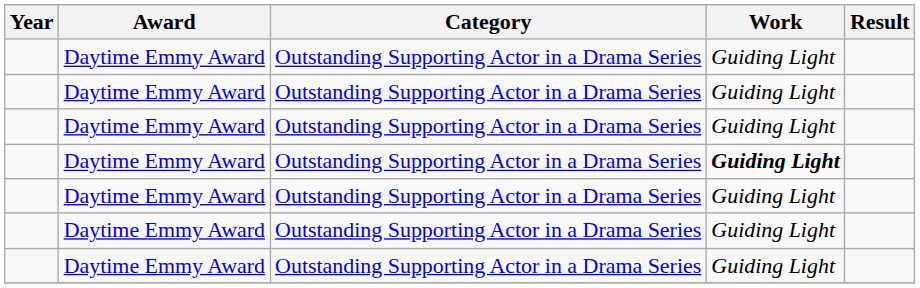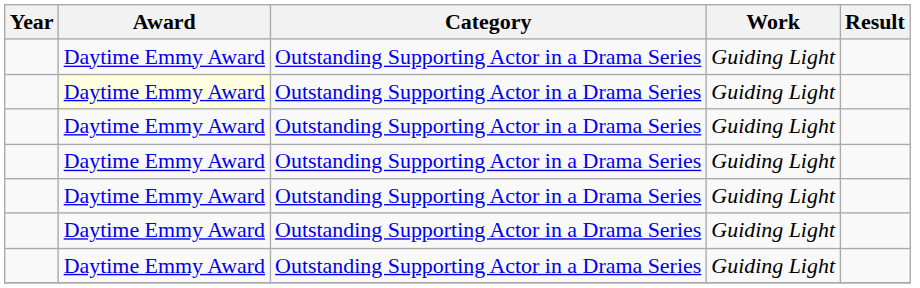row 3 | Award: no background -> lightyellow background
row 5 | Work: bold -> normal
